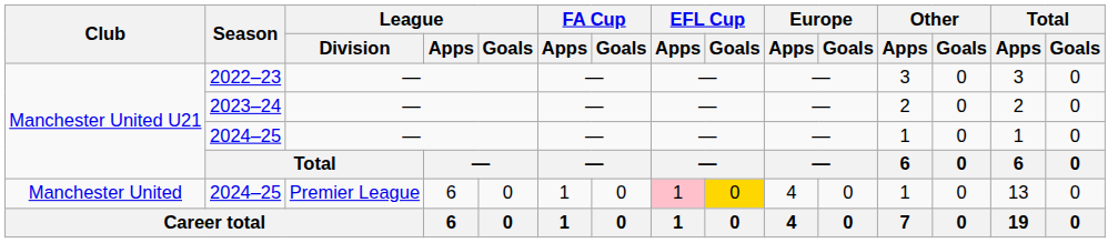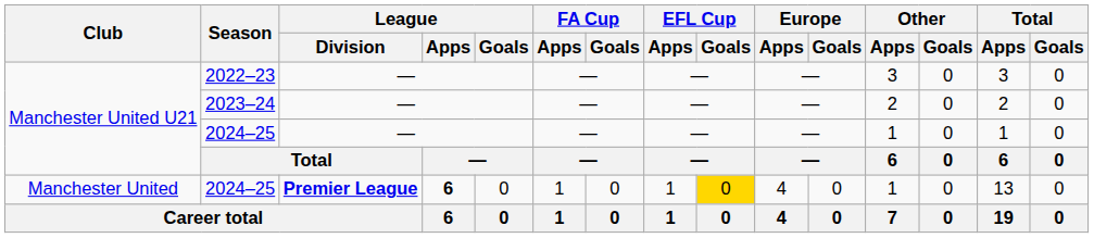Manchester United / 2024–25 | League / Division: normal -> bold
Manchester United / 2024–25 | League / Apps: normal -> bold
Manchester United / 2024–25 | EFL Cup / Apps: pink background -> no background
